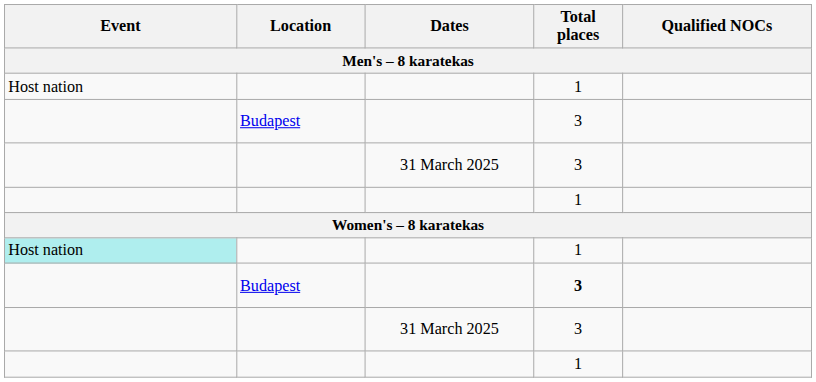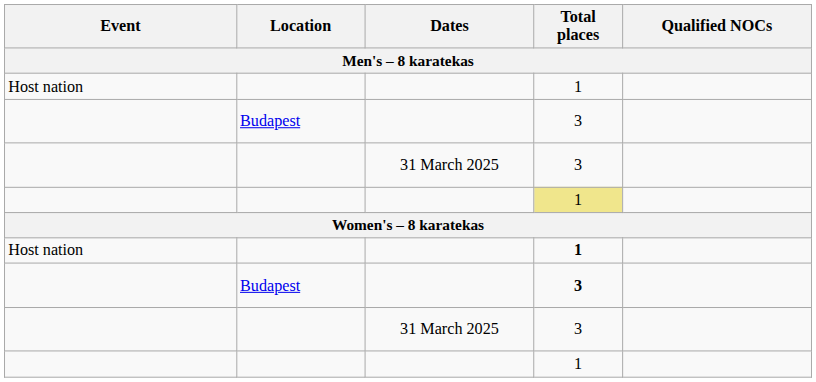row 6 | Total places: no background -> khaki background
row 8 | Event: paleturquoise background -> no background
row 8 | Total places: normal -> bold
